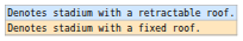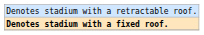row 2 | column 1: normal -> bold
